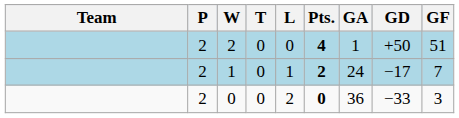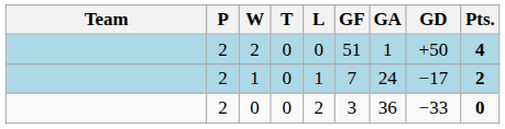columns swapped: GF <-> Pts.
